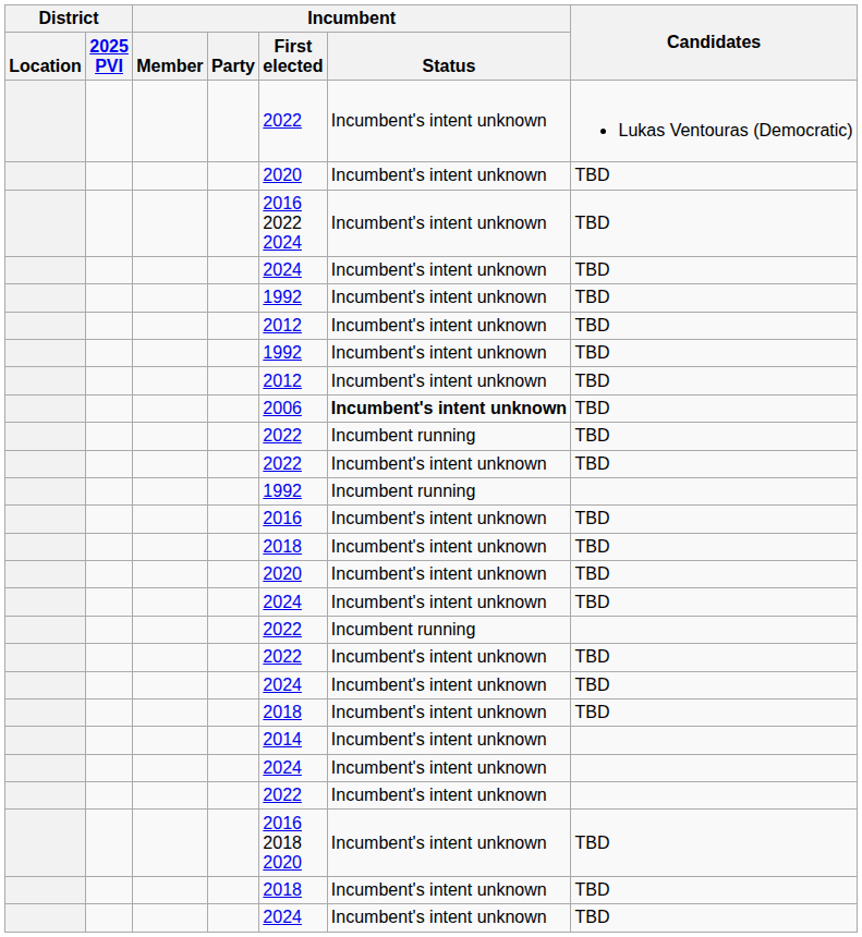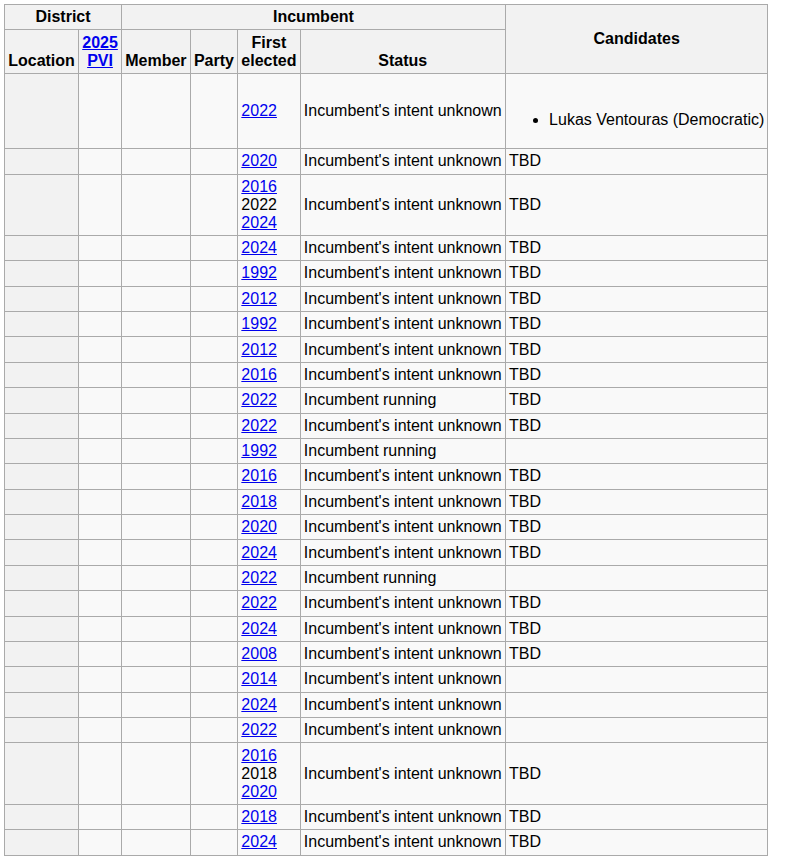row 11 | Incumbent / First elected: 2006 -> 2016
row 11 | Incumbent / Status: bold -> normal
row 22 | Incumbent / First elected: 2018 -> 2008
